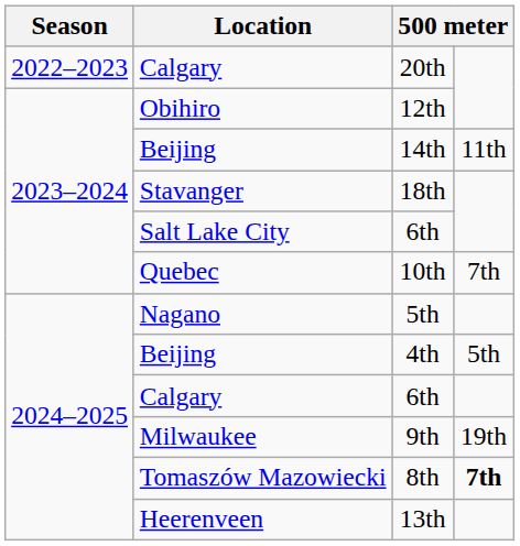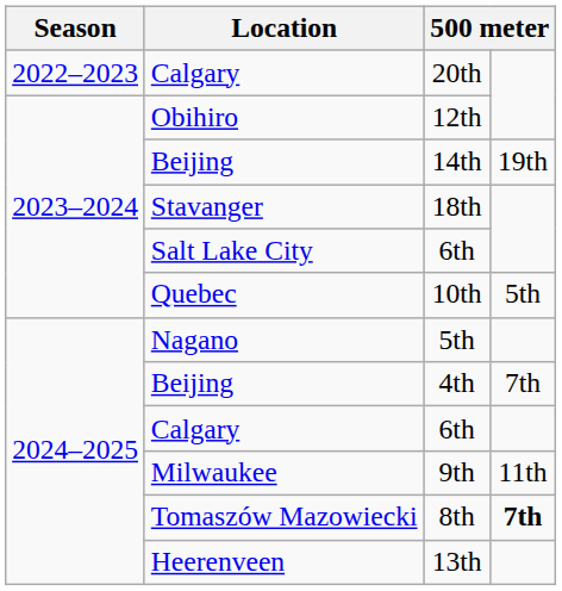14th | column 4: 11th -> 19th
10th | column 4: 7th -> 5th
4th | column 4: 5th -> 7th
9th | column 4: 19th -> 11th
